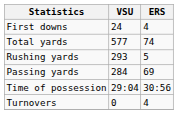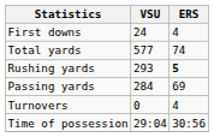Rushing yards | ERS: normal -> bold
rows swapped: Turnovers <-> Time of possession
